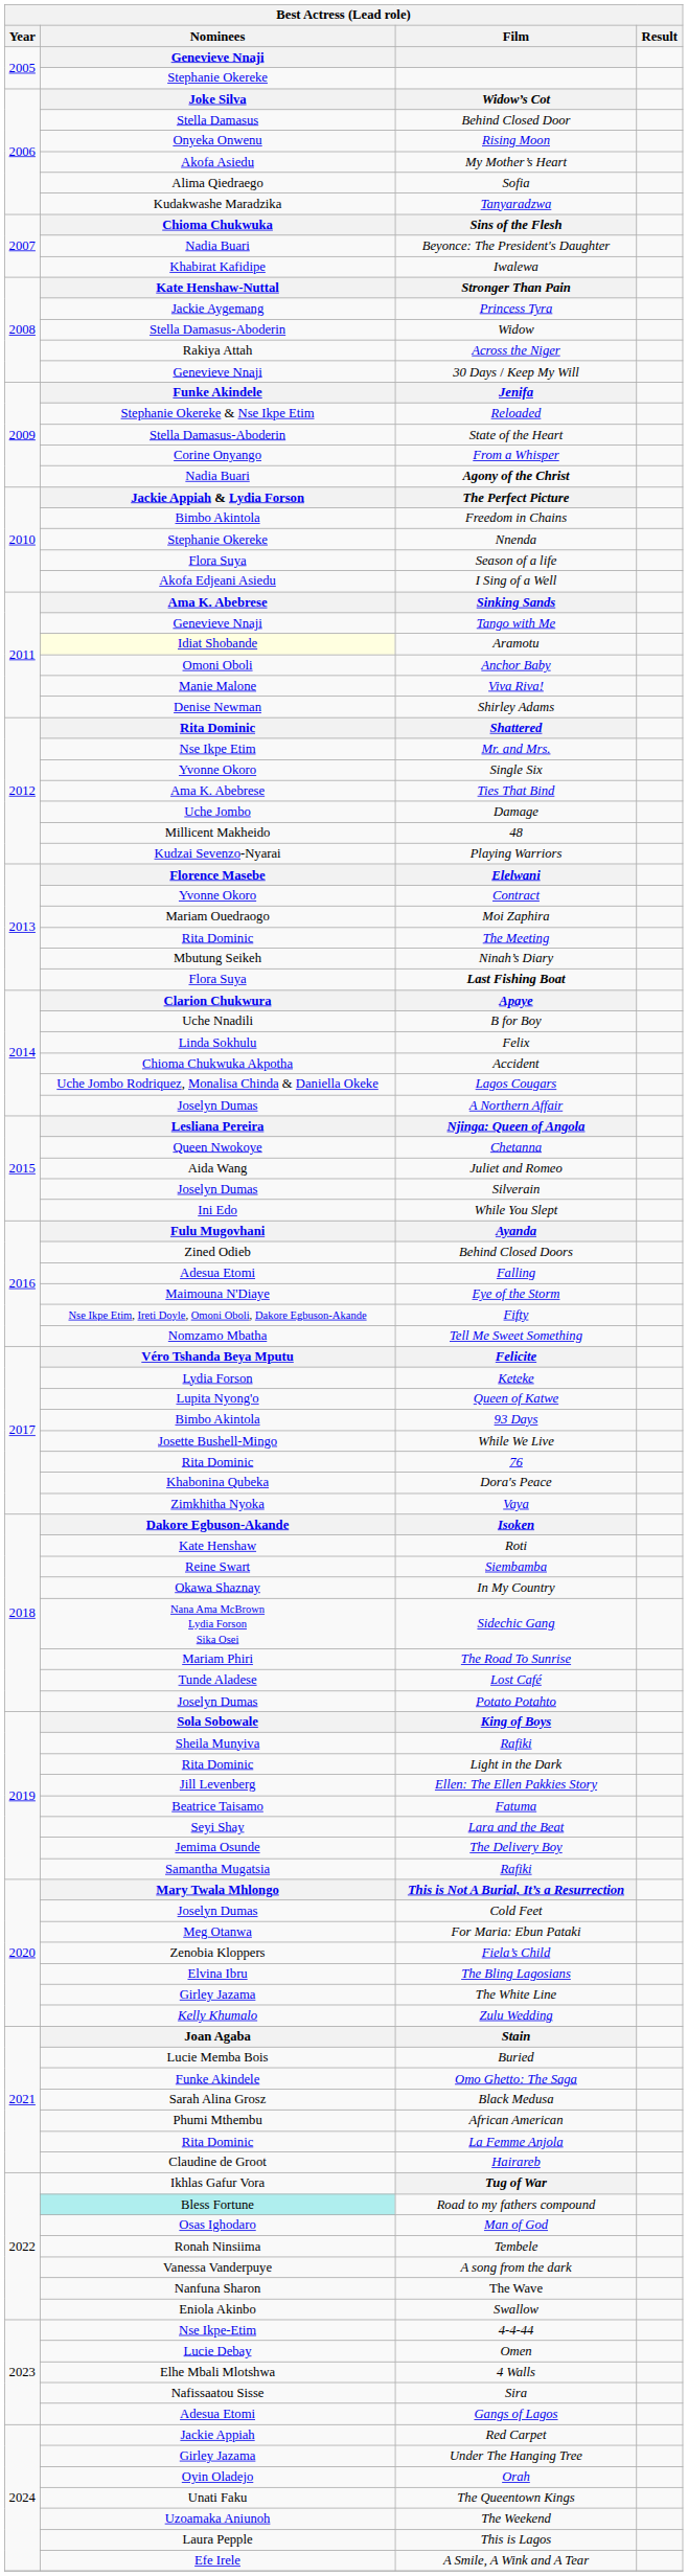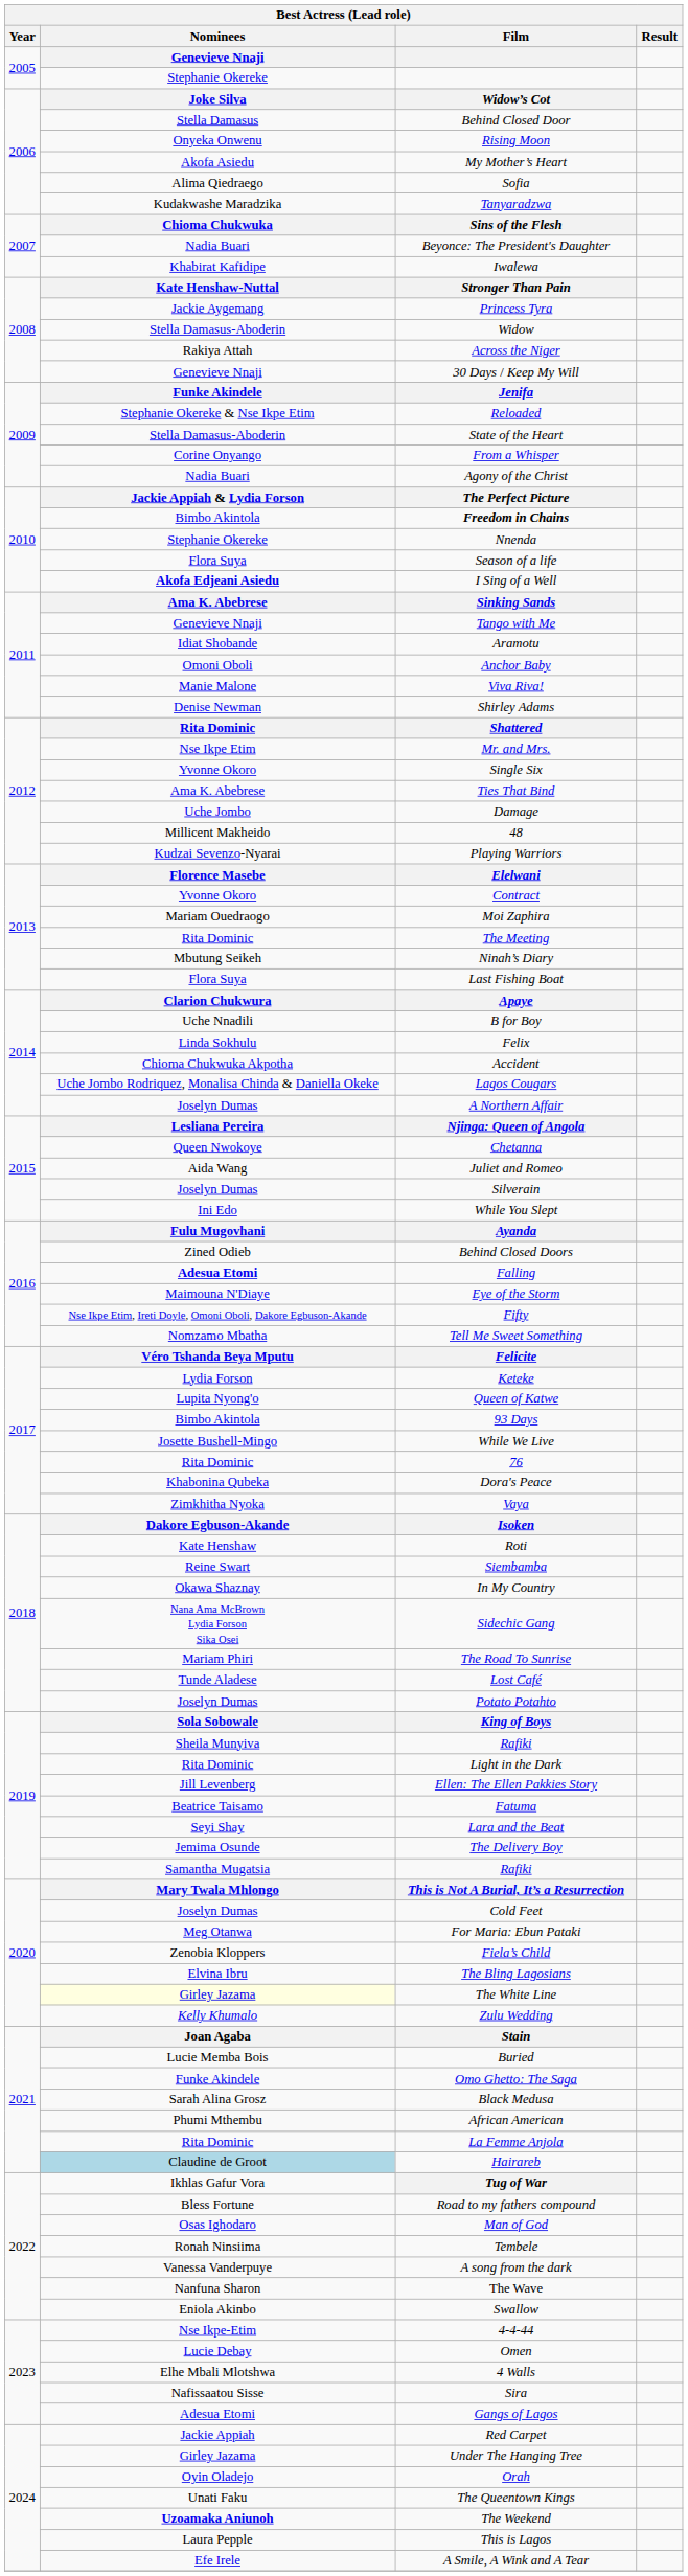Agony of the Christ | Film: bold -> normal
Freedom in Chains | Film: normal -> bold
I Sing of a Well | Nominees: normal -> bold
Aramotu | Nominees: lightyellow background -> no background
Last Fishing Boat | Film: bold -> normal
Falling | Nominees: normal -> bold
The White Line | Nominees: no background -> lightyellow background
Hairareb | Nominees: no background -> lightblue background
Road to my fathers compound | Nominees: paleturquoise background -> no background
The Weekend | Nominees: normal -> bold
